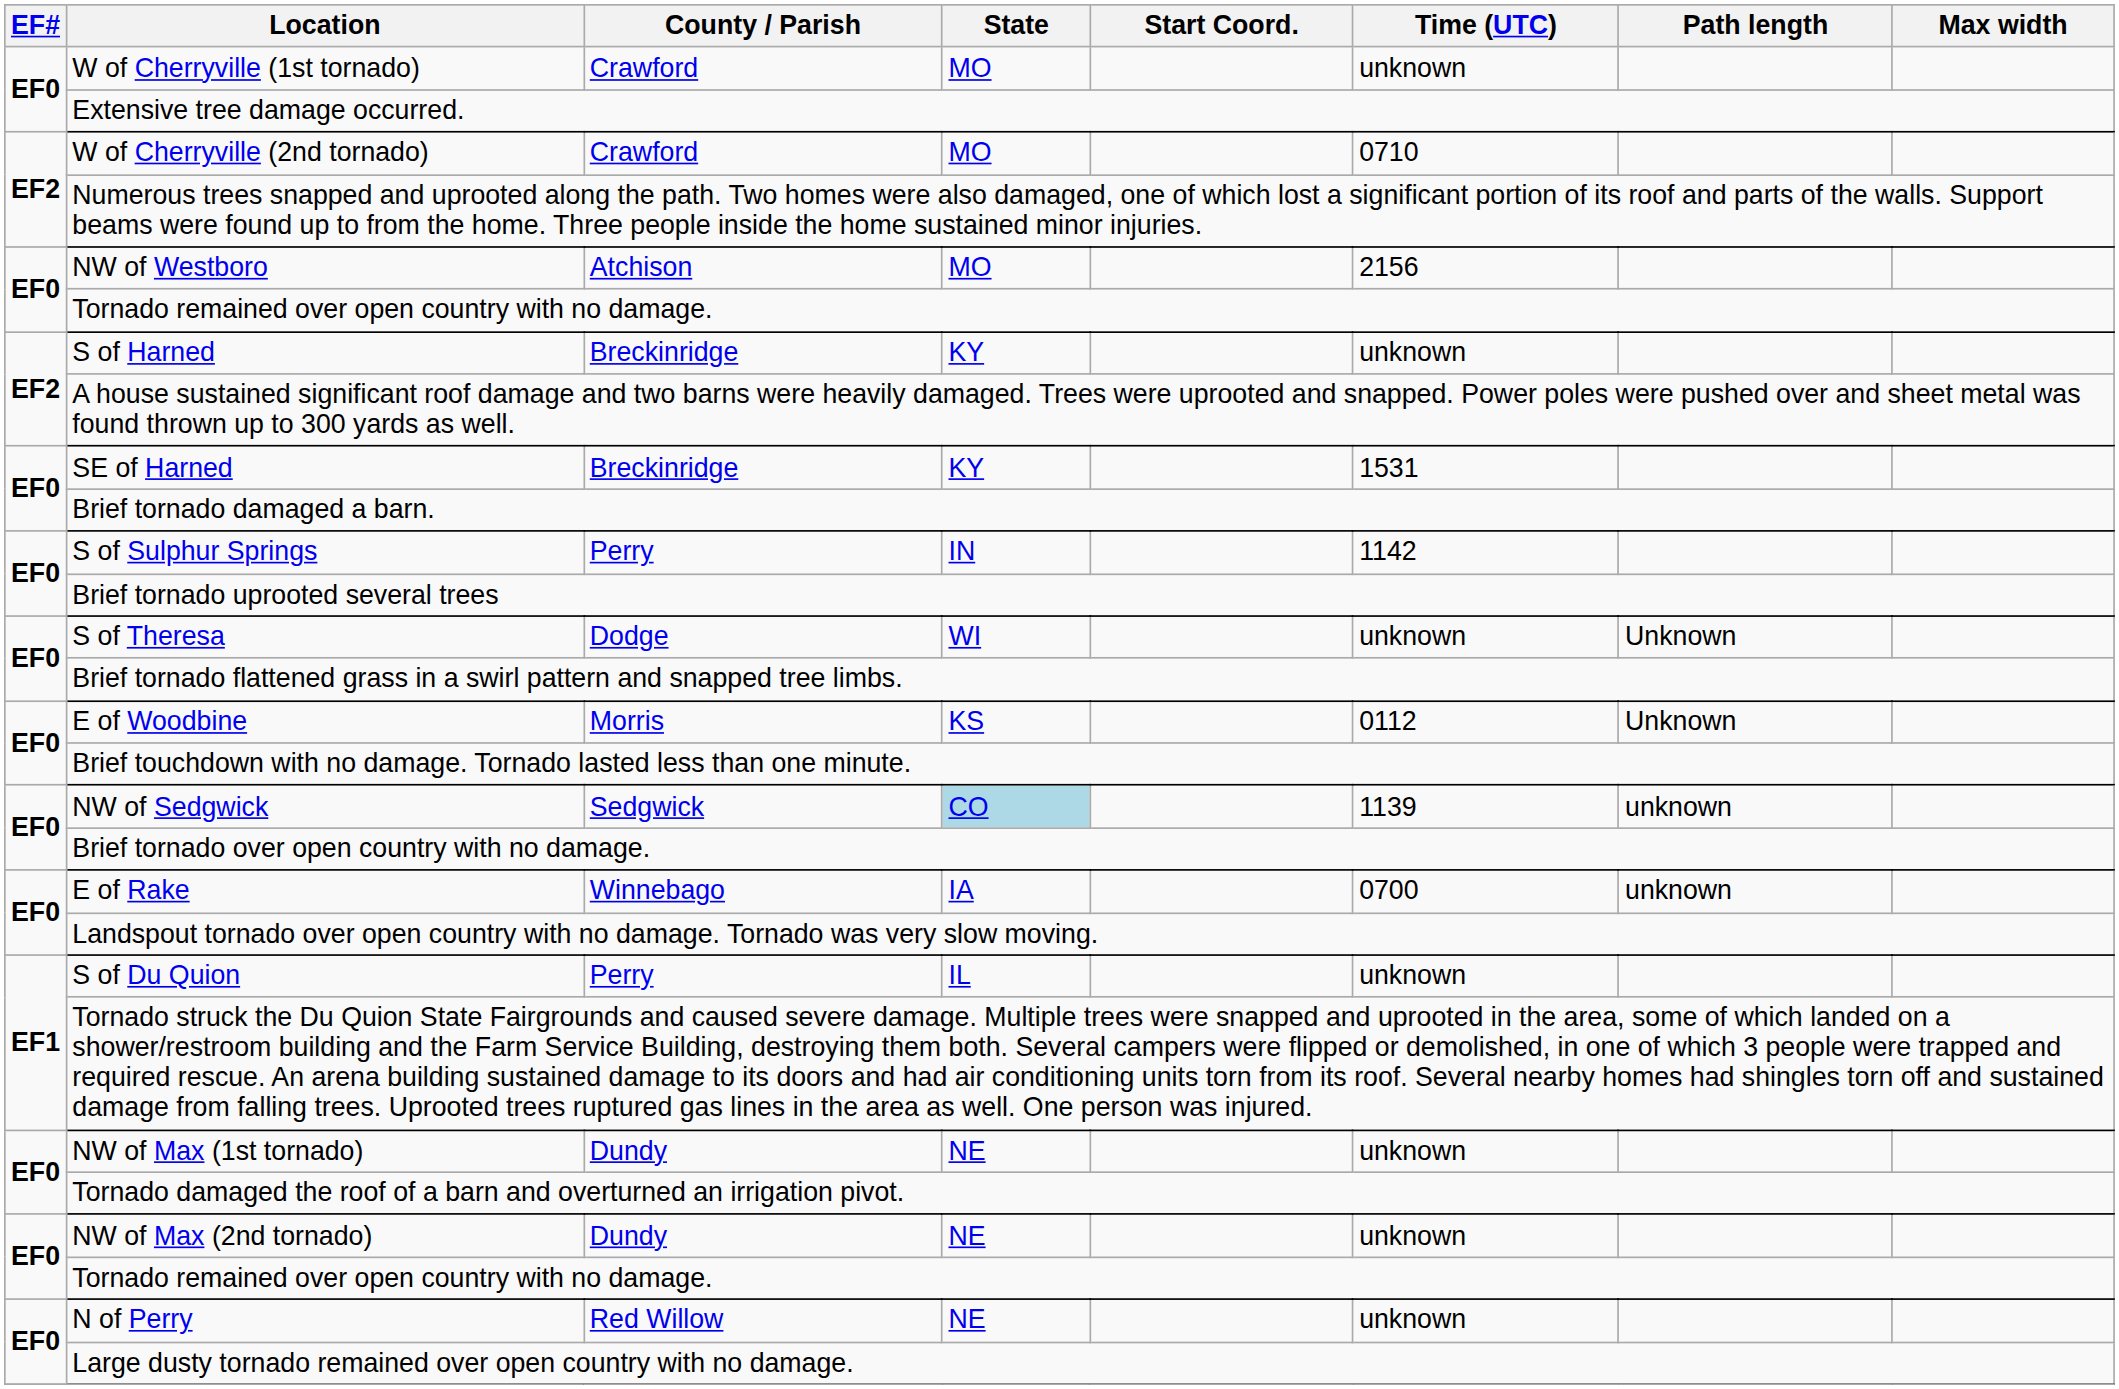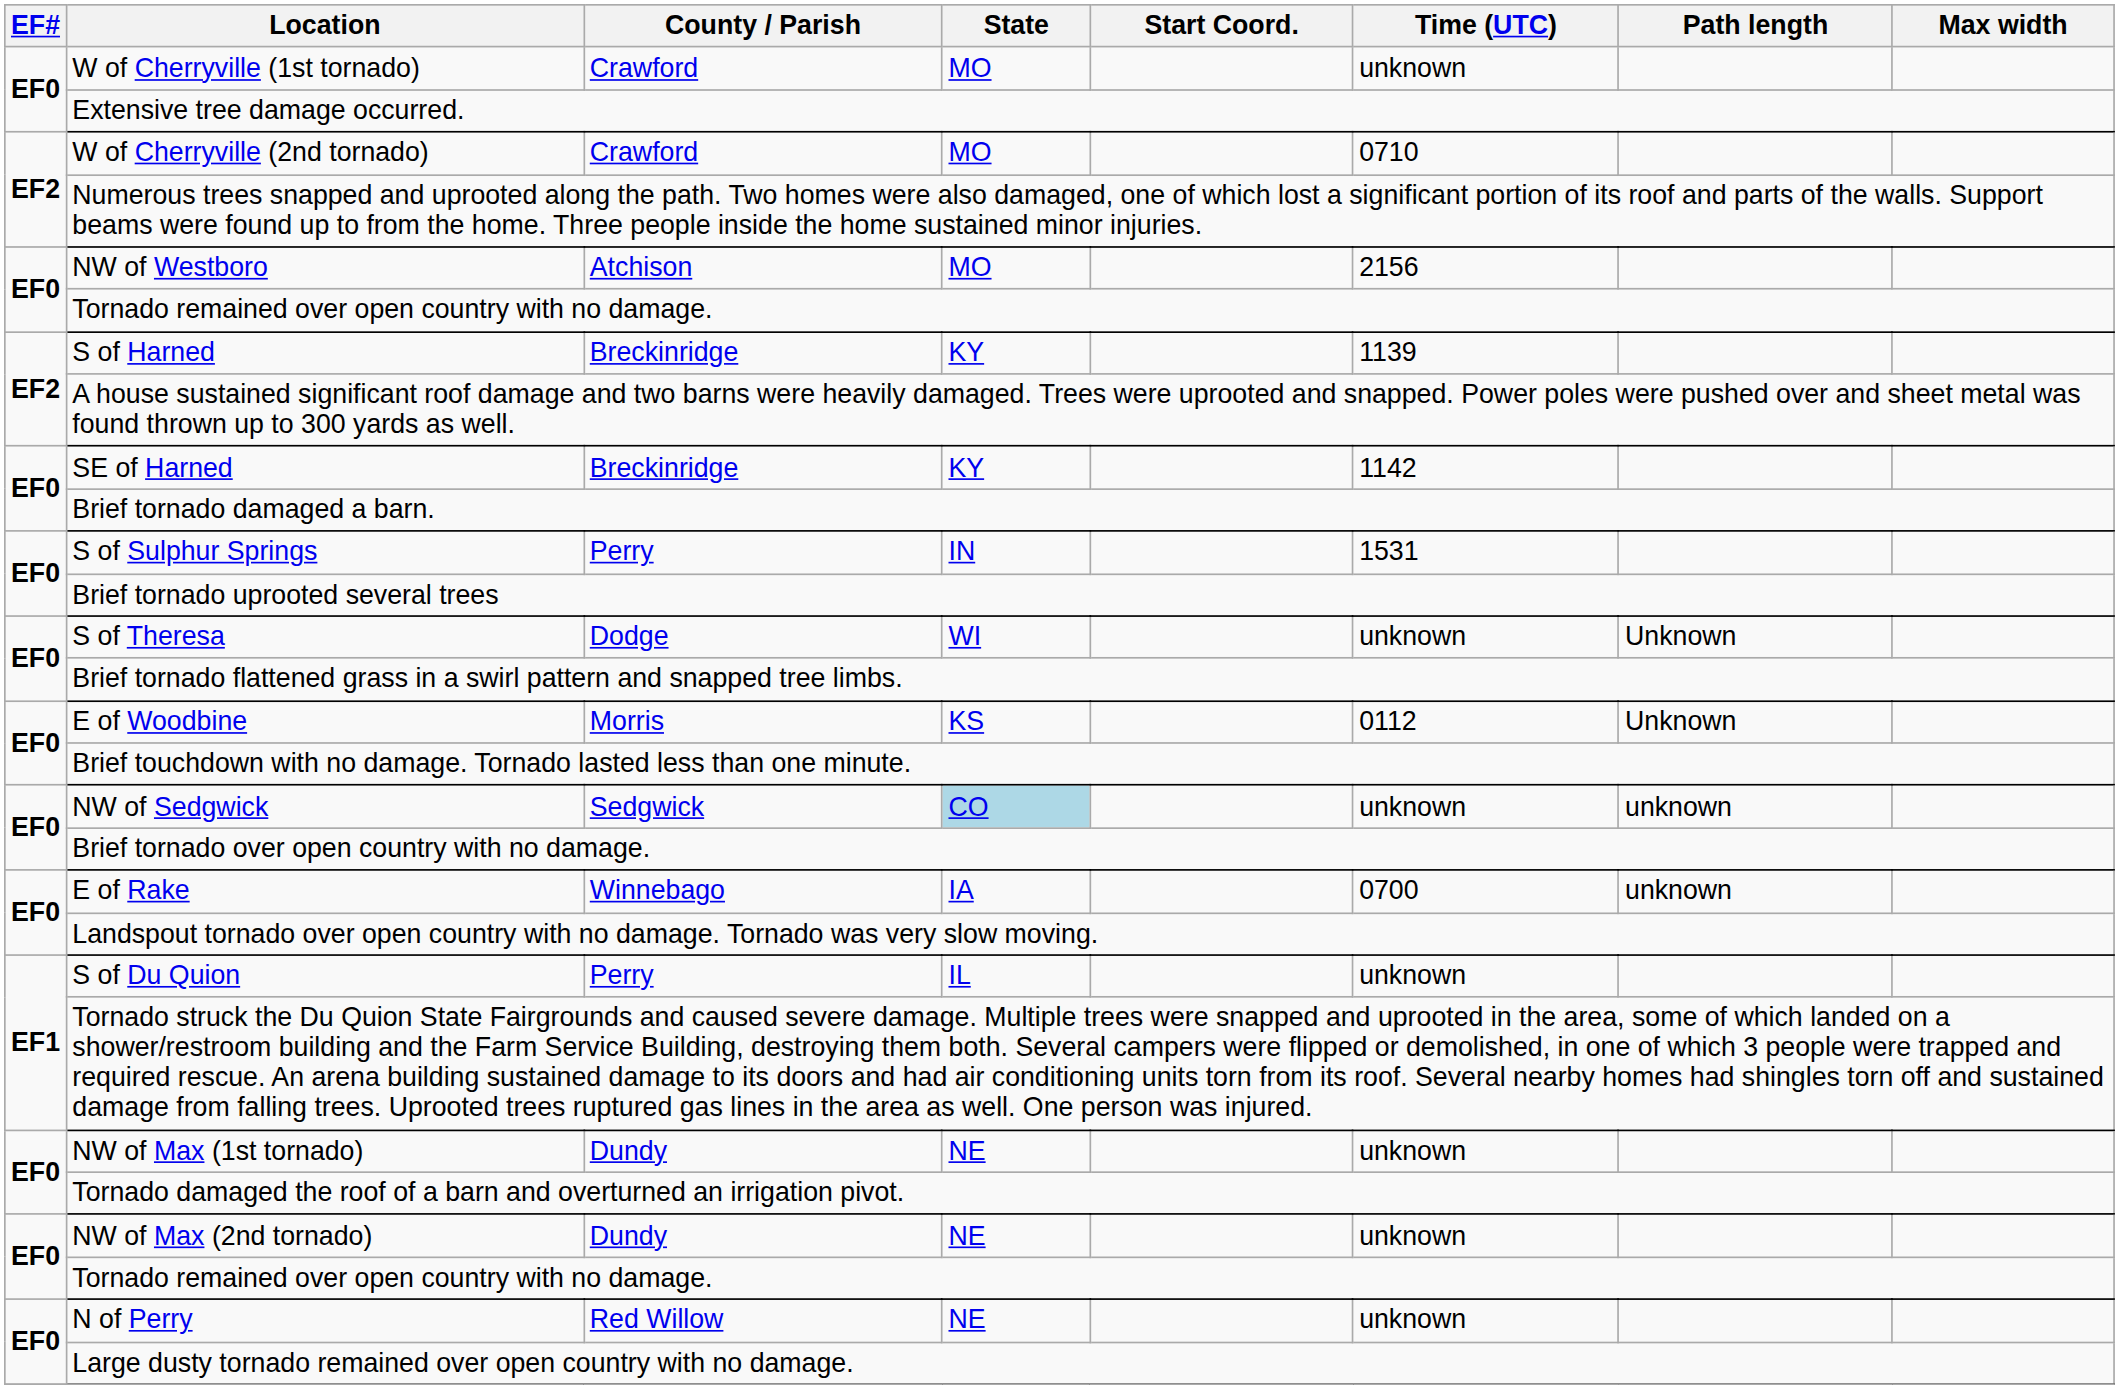S of Harned | Time (UTC): unknown -> 1139
SE of Harned | Time (UTC): 1531 -> 1142
S of Sulphur Springs | Time (UTC): 1142 -> 1531
NW of Sedgwick | Time (UTC): 1139 -> unknown
